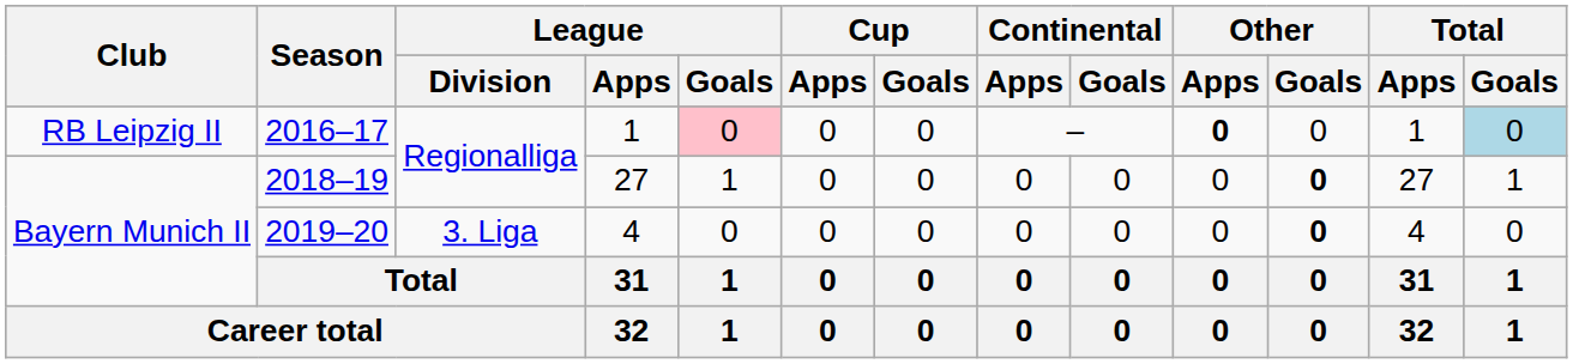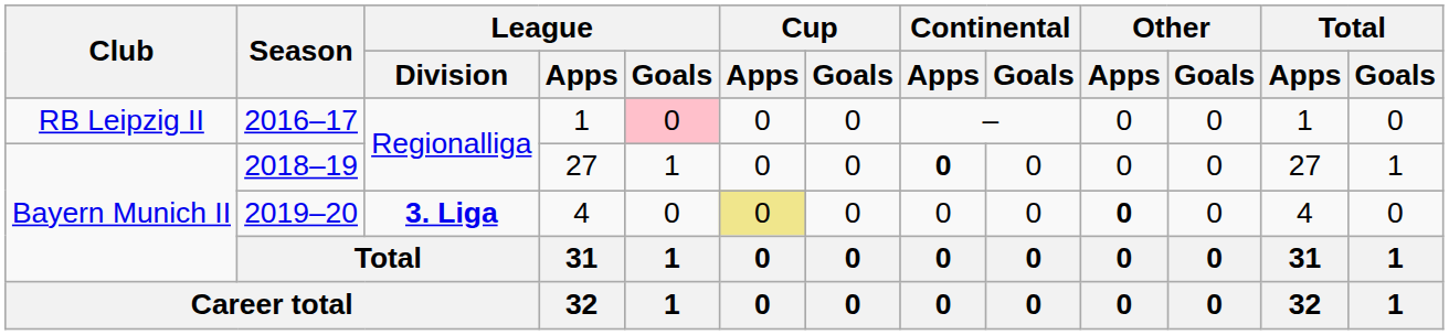2016–17 | Other / Apps: bold -> normal
2016–17 | Total / Goals: lightblue background -> no background
2018–19 | Continental / Apps: normal -> bold
2018–19 | Other / Goals: bold -> normal
2019–20 | League / Division: normal -> bold
2019–20 | Cup / Apps: no background -> khaki background
2019–20 | Other / Apps: normal -> bold
2019–20 | Other / Goals: bold -> normal
